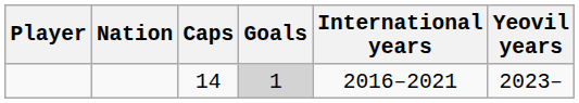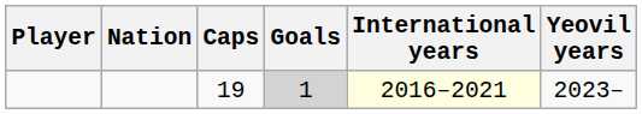row 2 | Caps: 14 -> 19
row 2 | International years: no background -> lightyellow background
